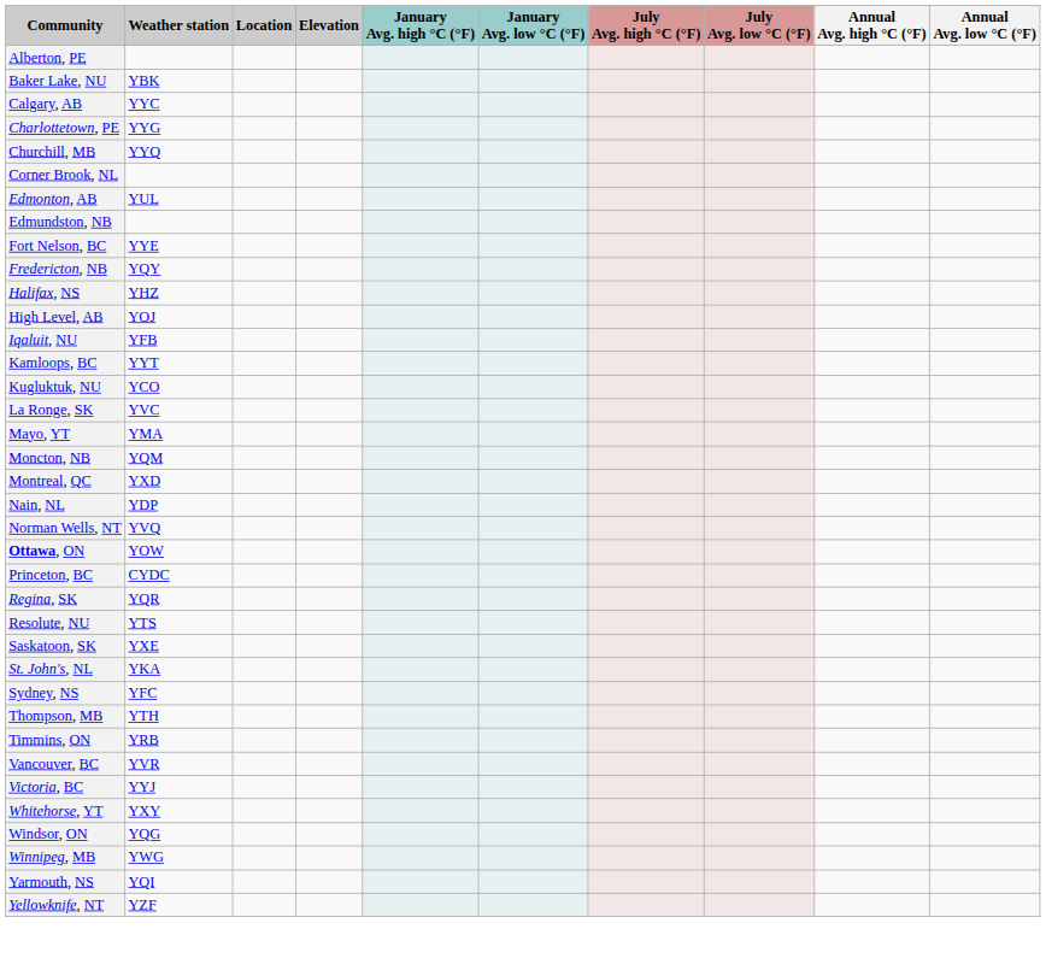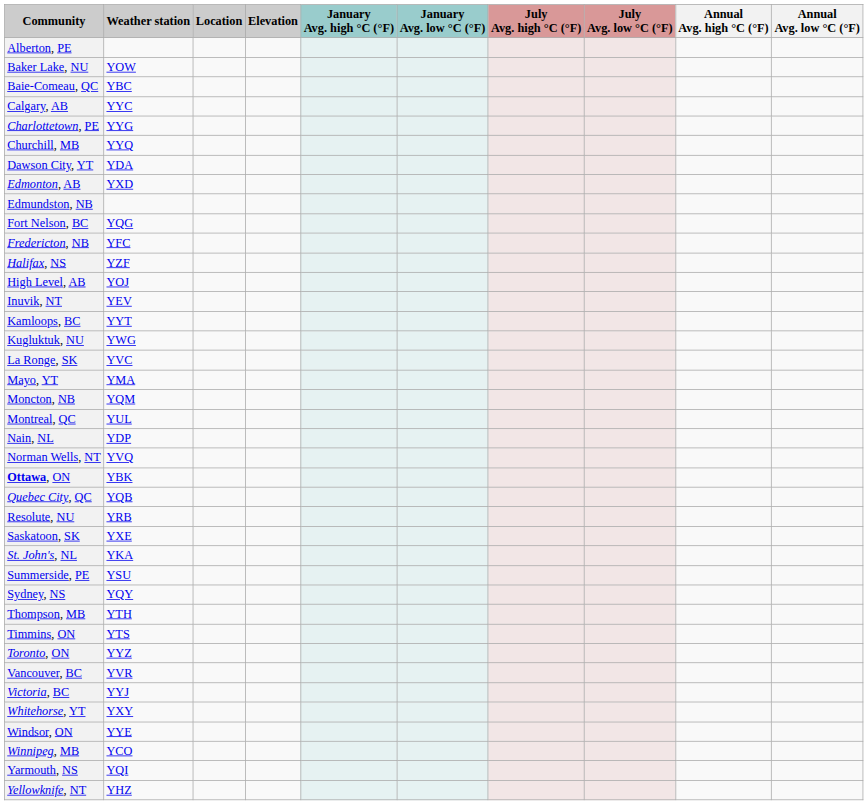Baker Lake, NU | Weather station: YBK -> YOW
+ row: Baie-Comeau, QC | YBC
- row: Corner Brook, NL
+ row: Dawson City, YT | YDA
Edmonton, AB | Weather station: YUL -> YXD
Fort Nelson, BC | Weather station: YYE -> YQG
Fredericton, NB | Weather station: YQY -> YFC
Halifax, NS | Weather station: YHZ -> YZF
+ row: Inuvik, NT | YEV
- row: Iqaluit, NU | YFB
Kugluktuk, NU | Weather station: YCO -> YWG
Montreal, QC | Weather station: YXD -> YUL
Ottawa, ON | Weather station: YOW -> YBK
- row: Princeton, BC | CYDC
+ row: Quebec City, QC | YQB
- row: Regina, SK | YQR
Resolute, NU | Weather station: YTS -> YRB
+ row: Summerside, PE | YSU
Sydney, NS | Weather station: YFC -> YQY
Timmins, ON | Weather station: YRB -> YTS
+ row: Toronto, ON | YYZ
Windsor, ON | Weather station: YQG -> YYE
Winnipeg, MB | Weather station: YWG -> YCO
Yellowknife, NT | Weather station: YZF -> YHZ
